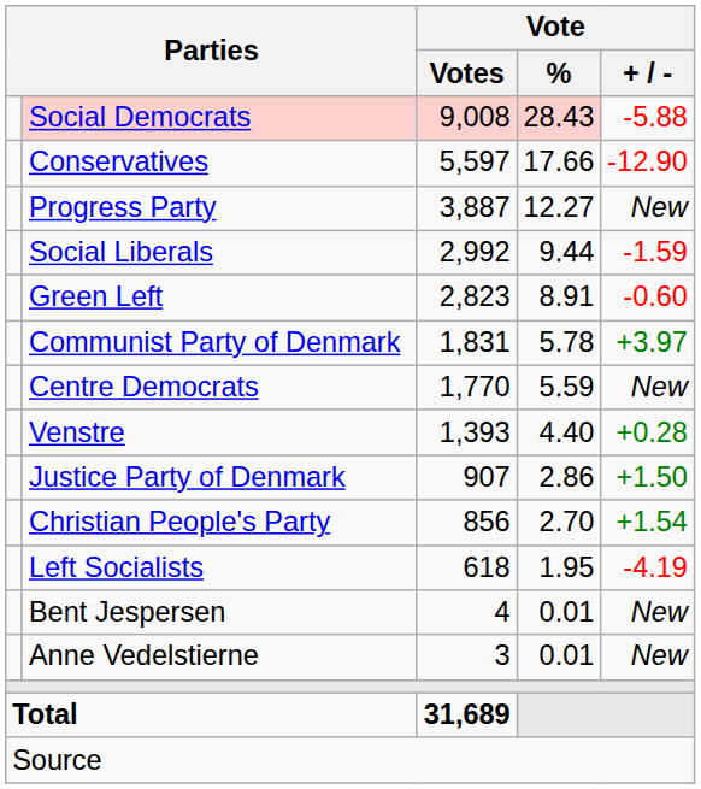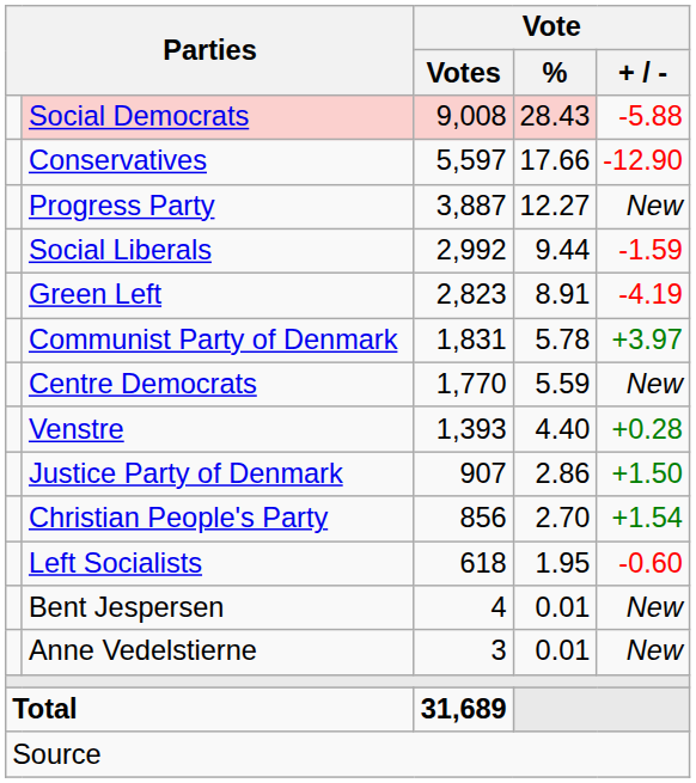Green Left | Vote / + / -: -0.60 -> -4.19
Left Socialists | Vote / + / -: -4.19 -> -0.60
